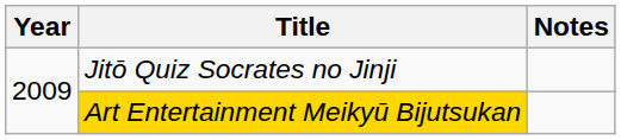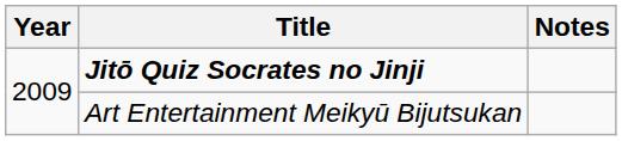Jitō Quiz Socrates no Jinji | Title: normal -> bold
Art Entertainment Meikyū Bijutsukan | Title: gold background -> no background
